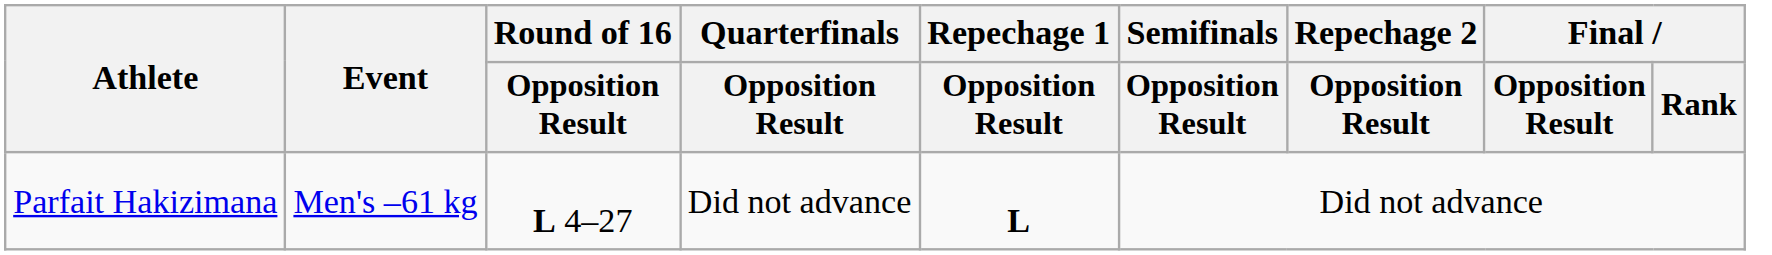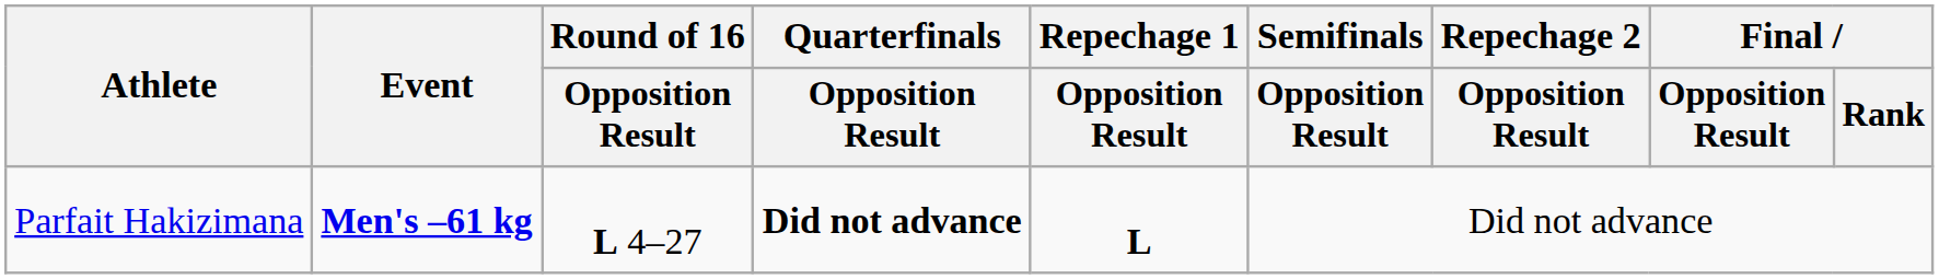Parfait Hakizimana | Event: normal -> bold
Parfait Hakizimana | Quarterfinals / Opposition Result: normal -> bold
